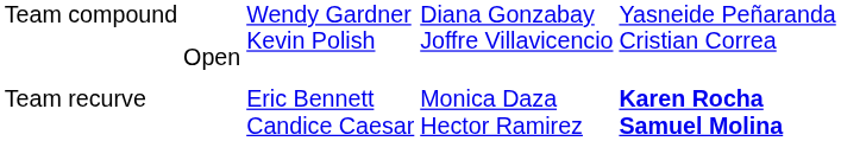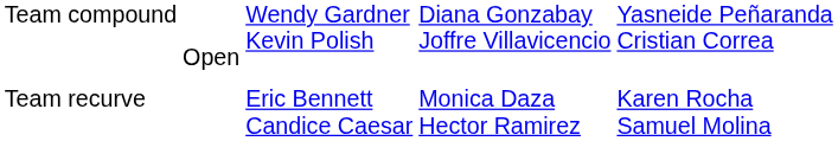Team recurve | column 5: bold -> normal
